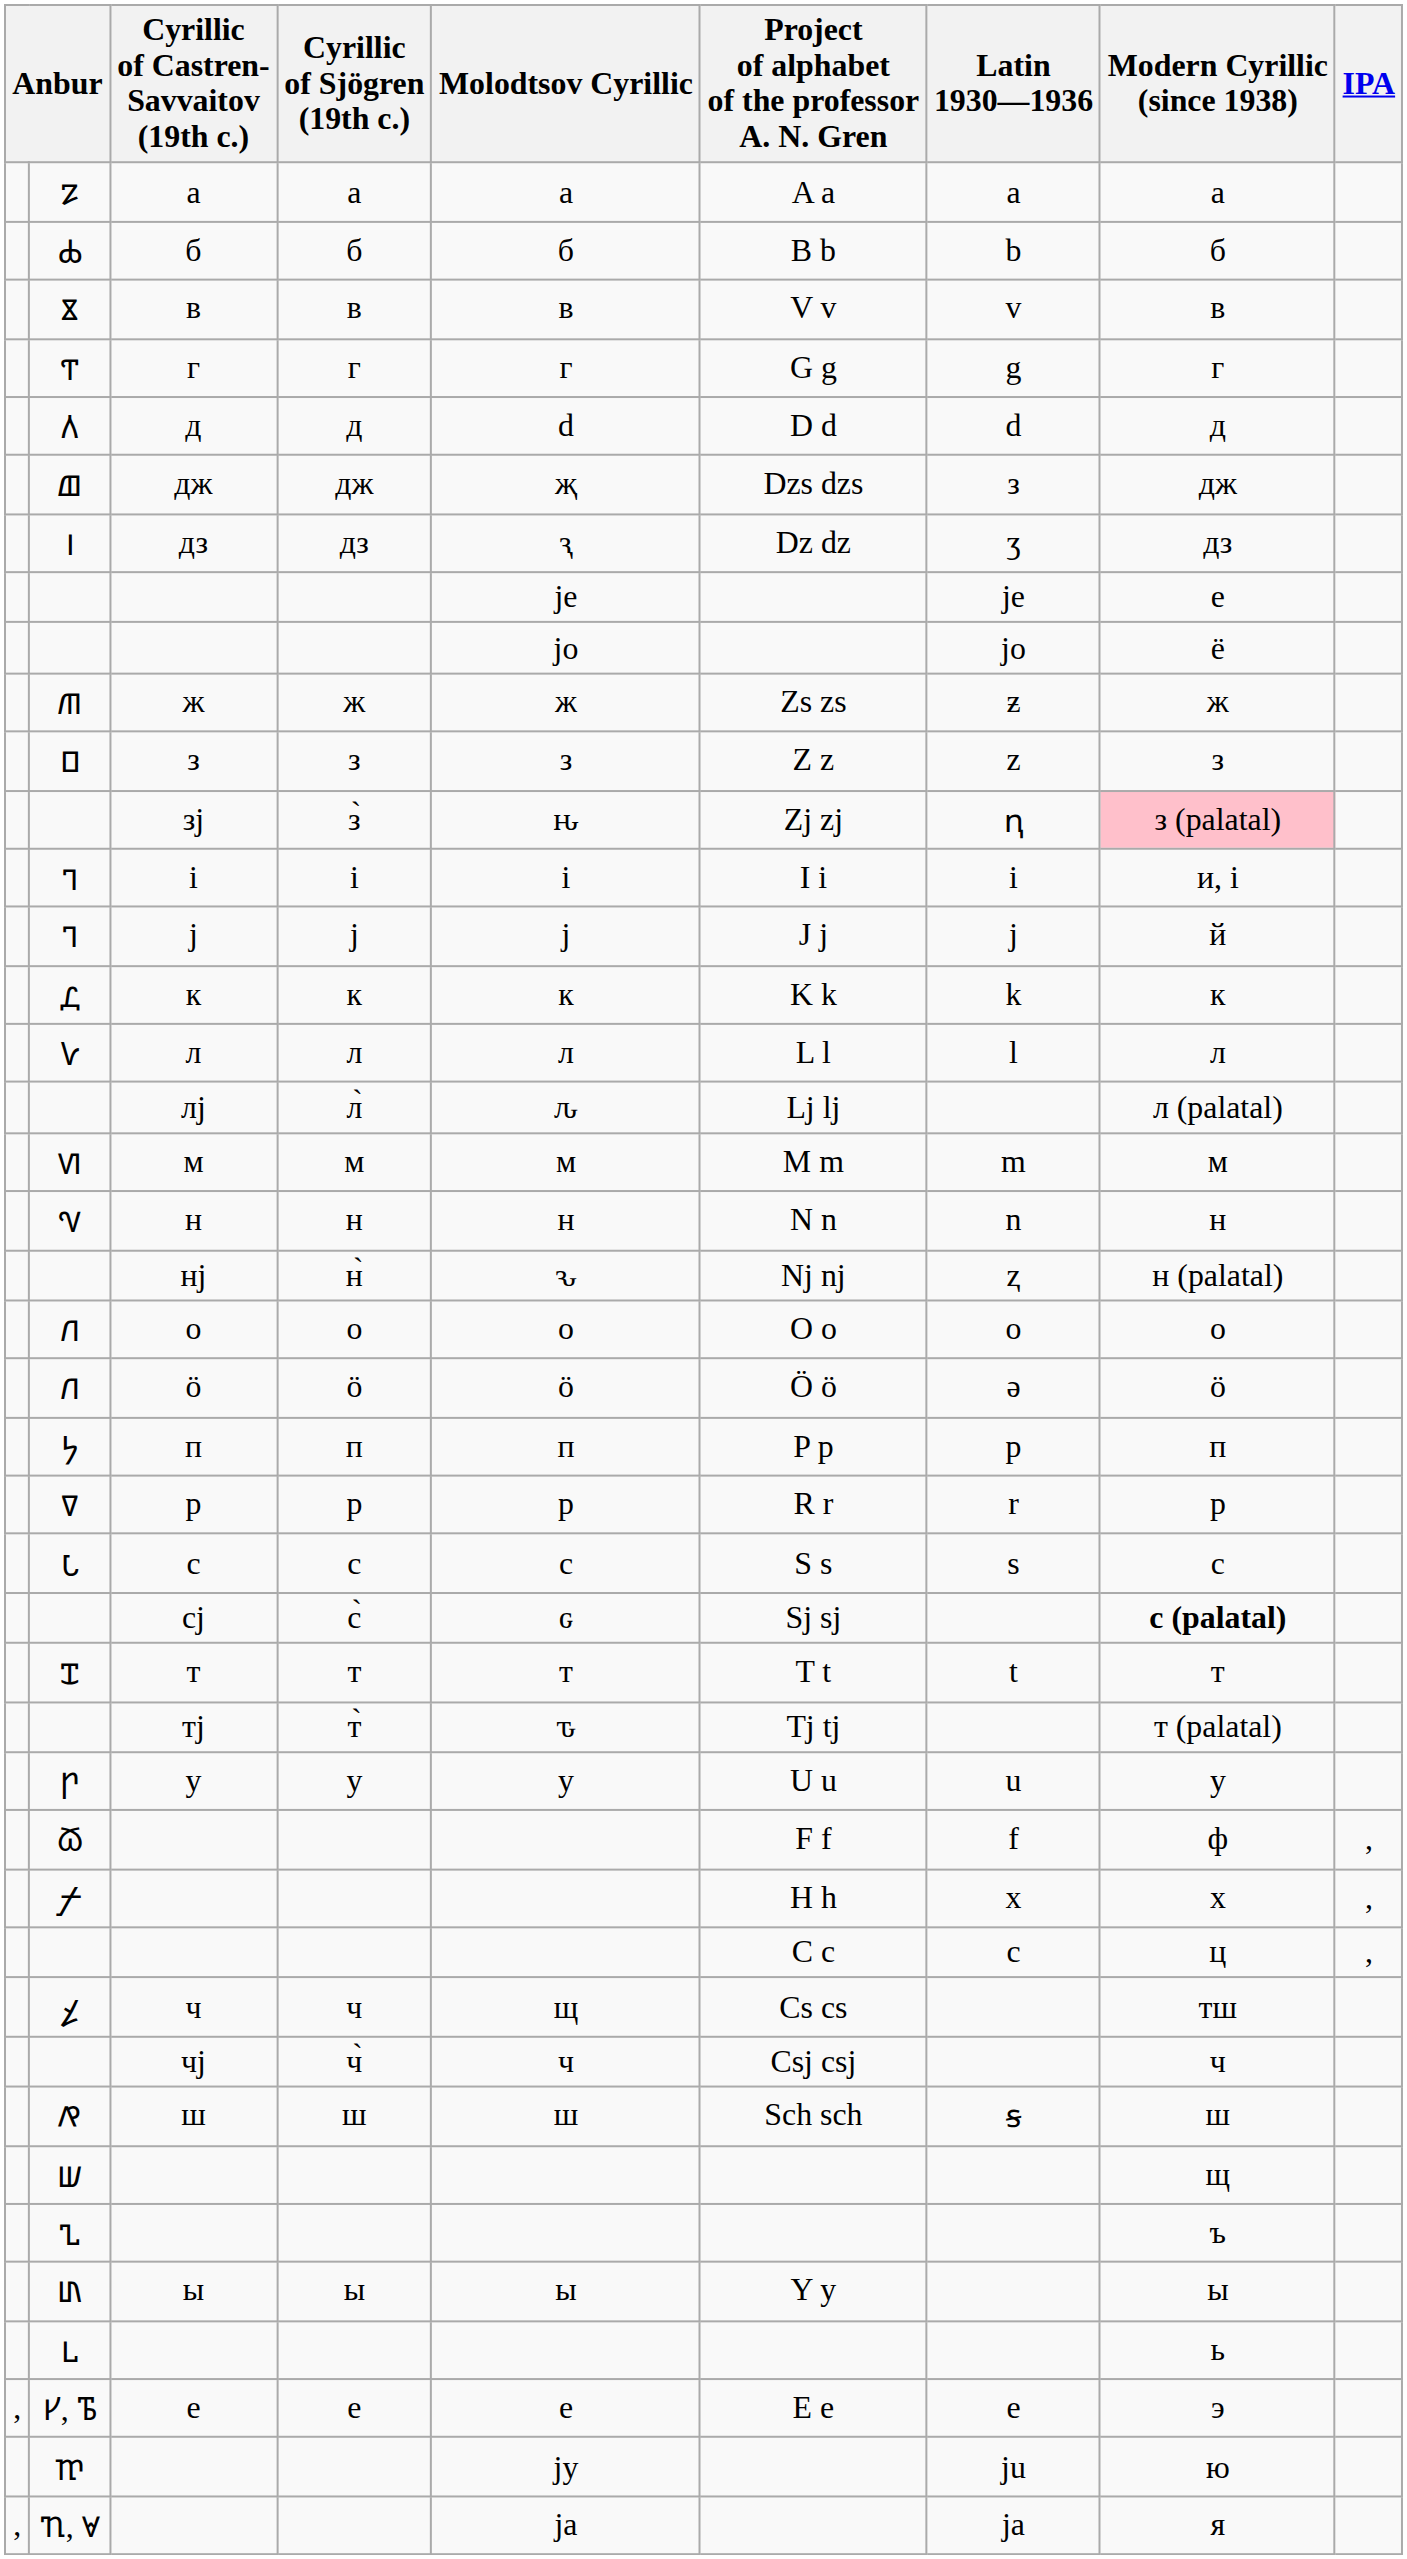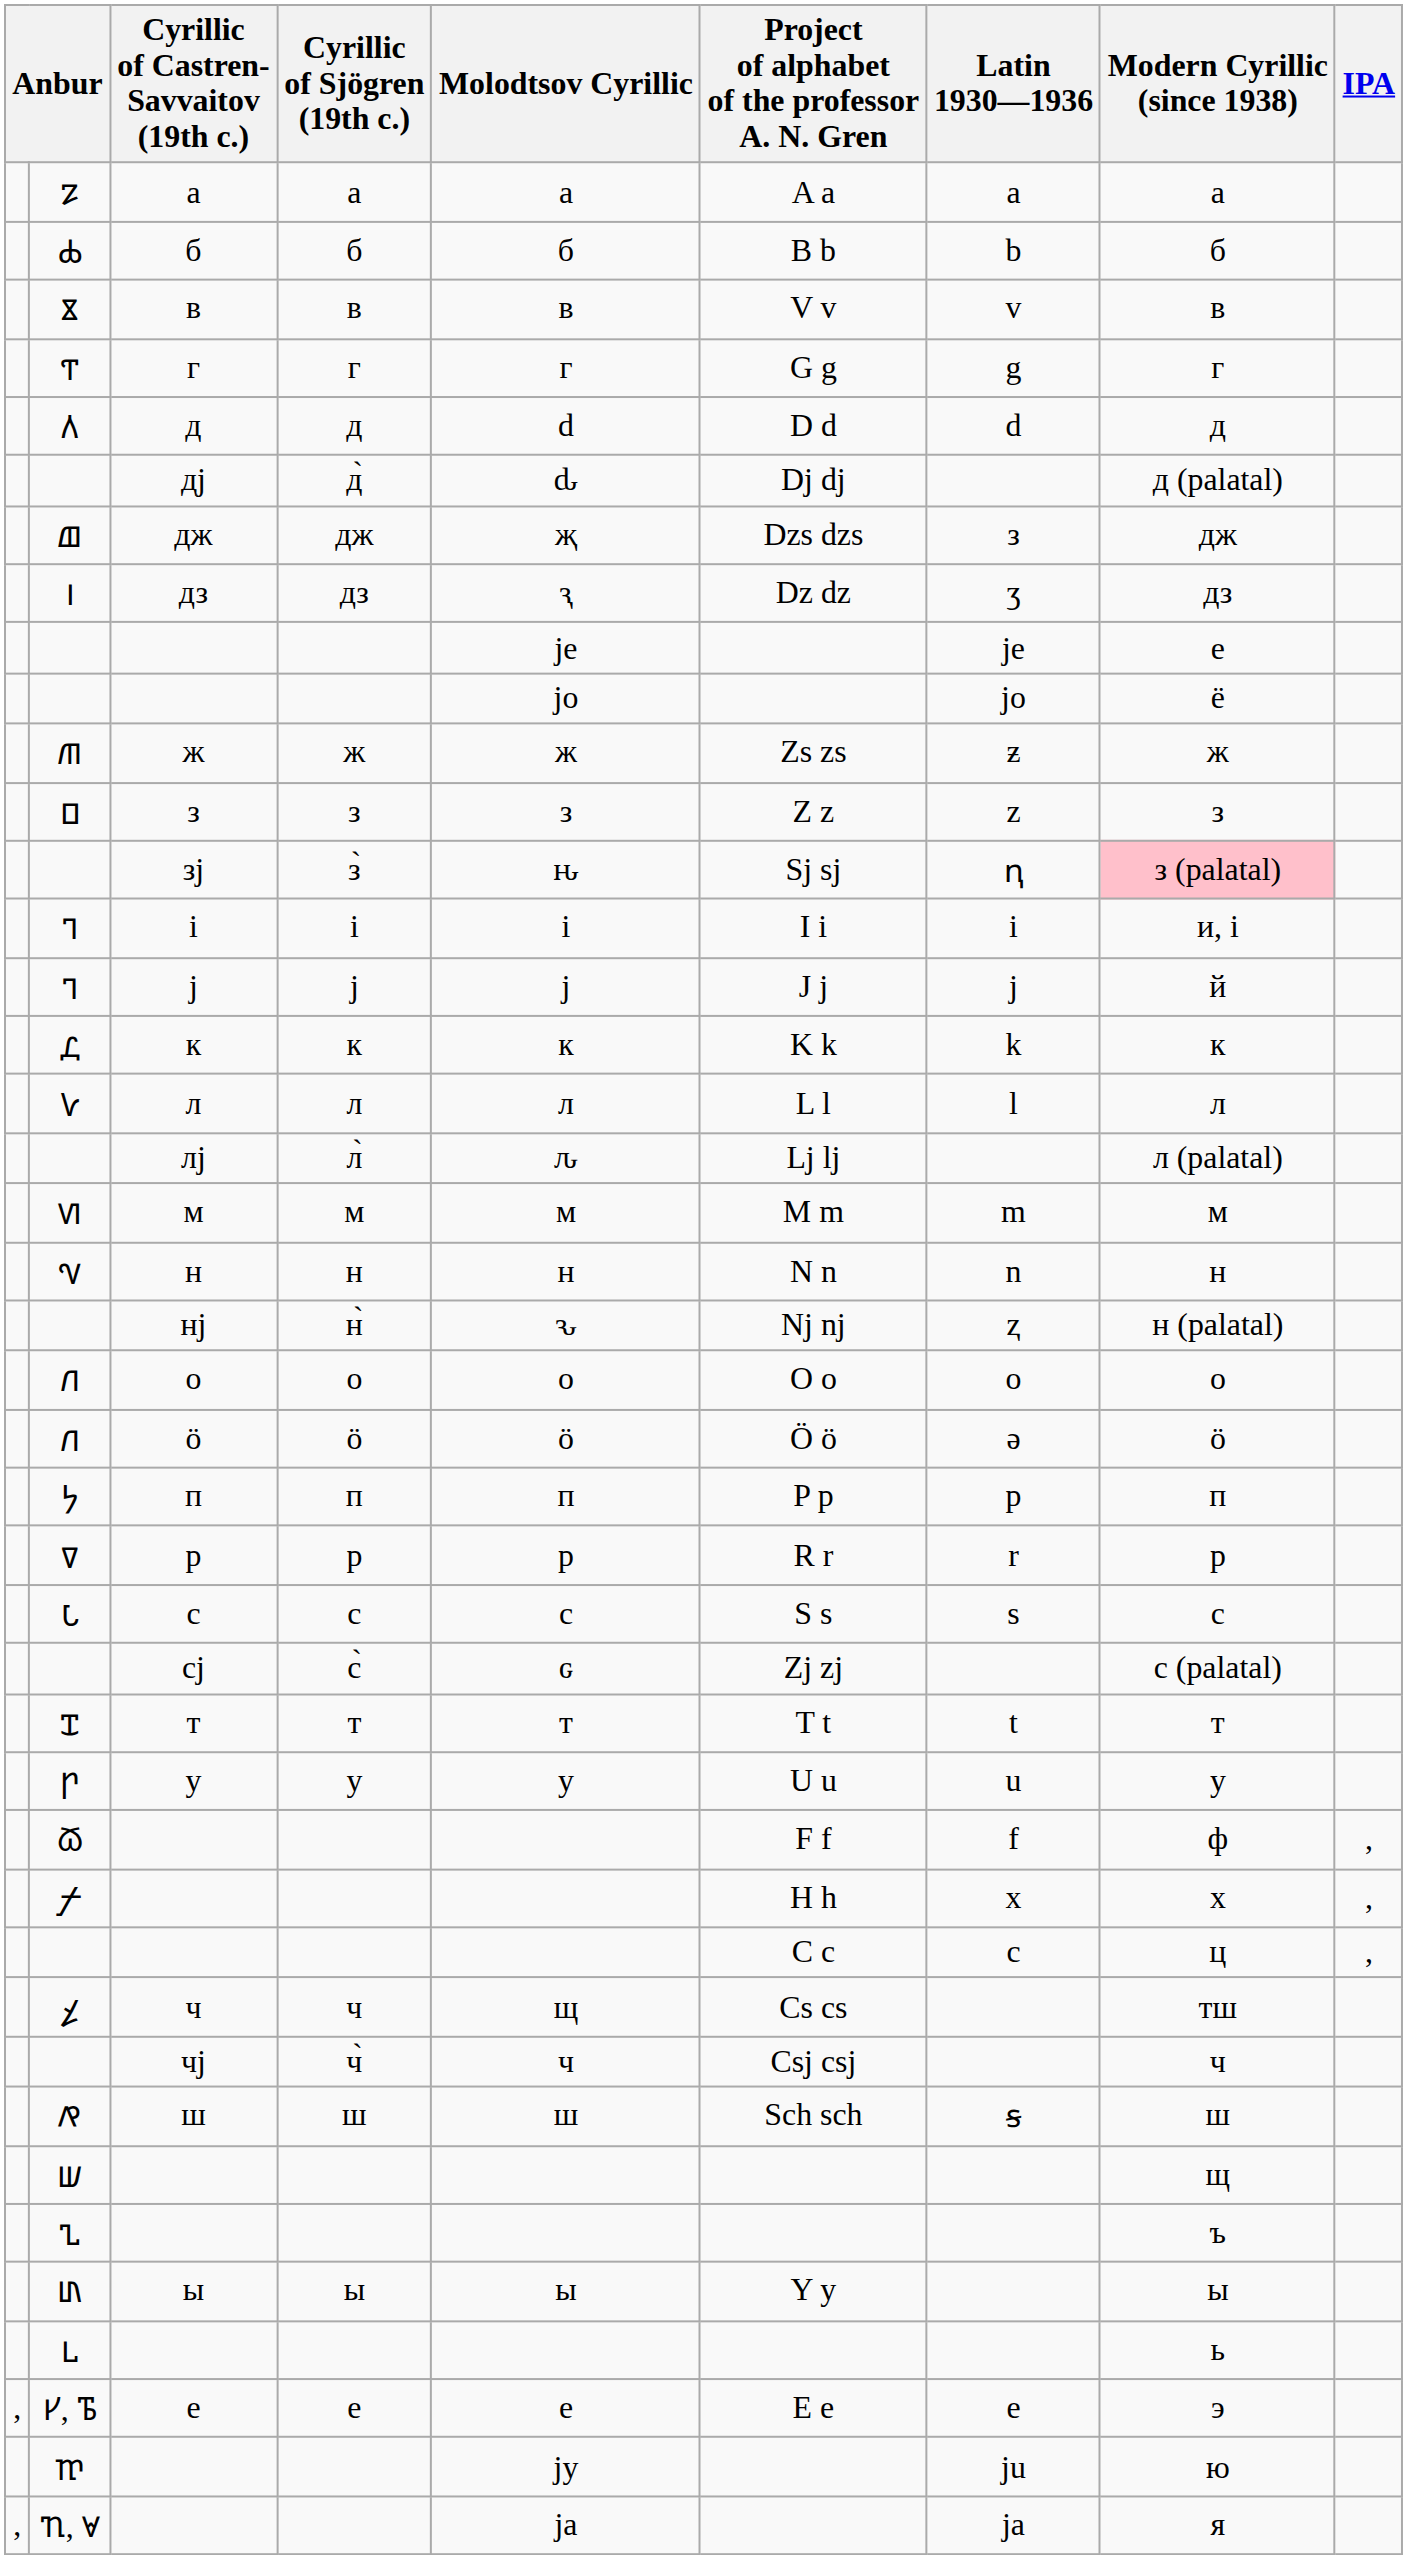+ row: дј | д̀ | ԃ | Dj dj | д (palatal)
зј | Project of alphabet of the professor A. N. Gren: Zj zj -> Sj sj
сј | Project of alphabet of the professor A. N. Gren: Sj sj -> Zj zj
сј | Modern Cyrillic (since 1938): bold -> normal
- row: тј | т̀ | ԏ | Tj tj | т (palatal)
